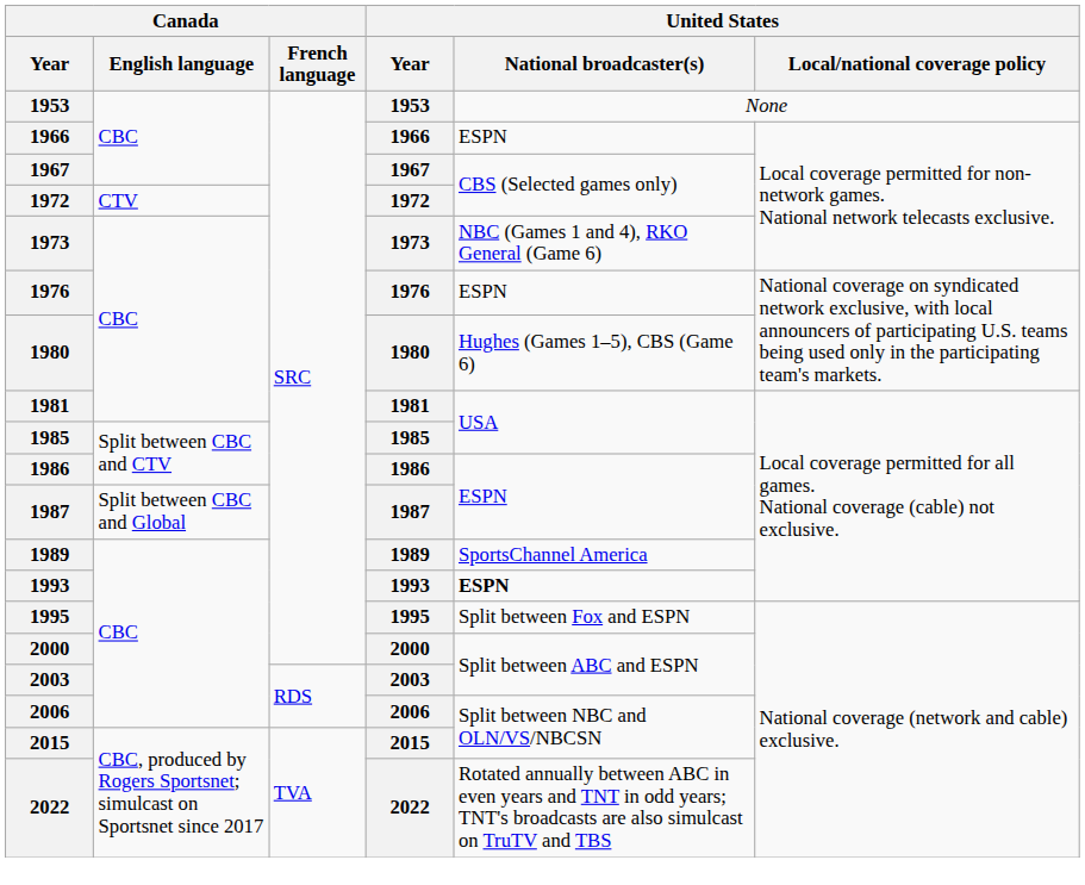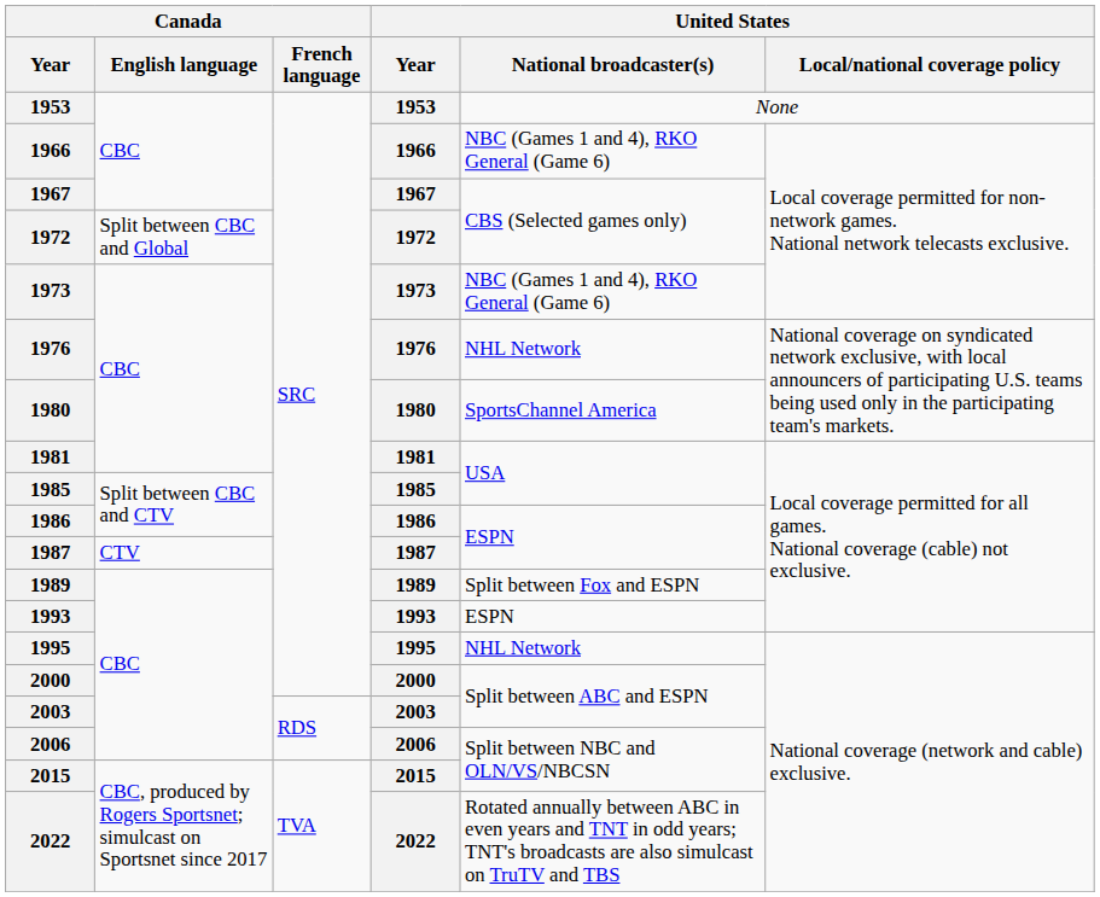row 4 | United States / National broadcaster(s): ESPN -> NBC (Games 1 and 4), RKO General (Game 6)
row 6 | Canada / English language: CTV -> Split between CBC and Global
row 8 | United States / National broadcaster(s): ESPN -> NHL Network
row 9 | United States / National broadcaster(s): Hughes (Games 1–5), CBS (Game 6) -> SportsChannel America
row 13 | Canada / English language: Split between CBC and Global -> CTV
row 14 | United States / National broadcaster(s): SportsChannel America -> Split between Fox and ESPN
row 15 | United States / National broadcaster(s): bold -> normal
row 16 | United States / National broadcaster(s): Split between Fox and ESPN -> NHL Network
